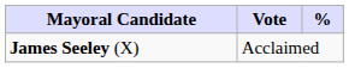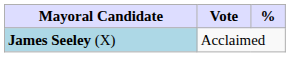James Seeley (X) | Mayoral Candidate: no background -> lightblue background
